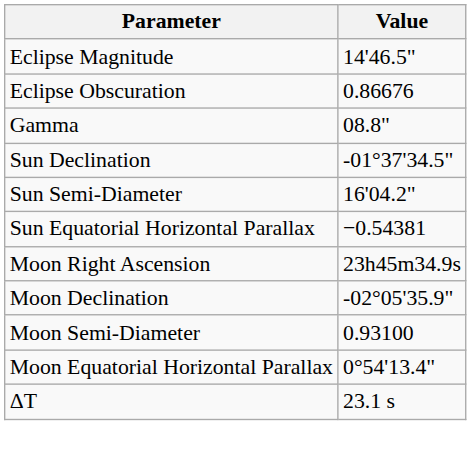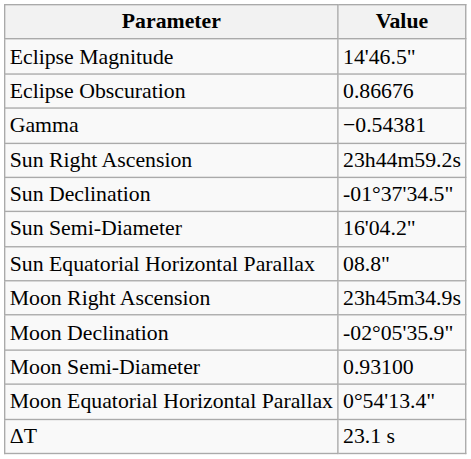Gamma | Value: 08.8" -> −0.54381
+ row: Sun Right Ascension | 23h44m59.2s
Sun Equatorial Horizontal Parallax | Value: −0.54381 -> 08.8"
